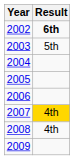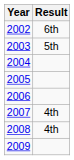2002 | Result: bold -> normal
2007 | Result: gold background -> no background
